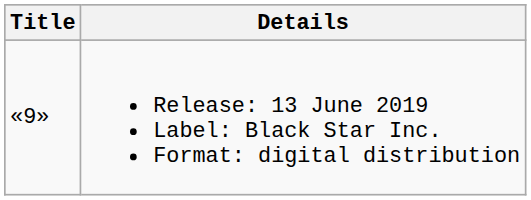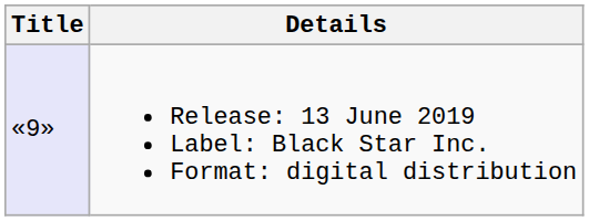row 2 | Title: no background -> lavender background
